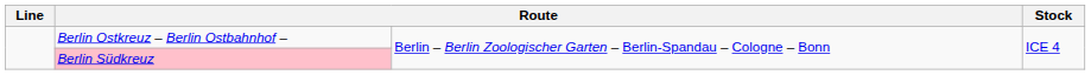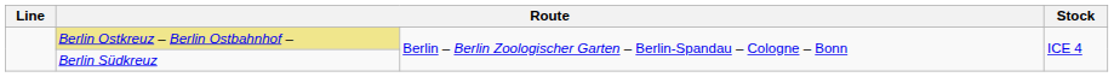Berlin Ostkreuz – Berlin Ostbahnhof – | column 2: no background -> khaki background
Berlin Südkreuz | column 2: pink background -> no background
